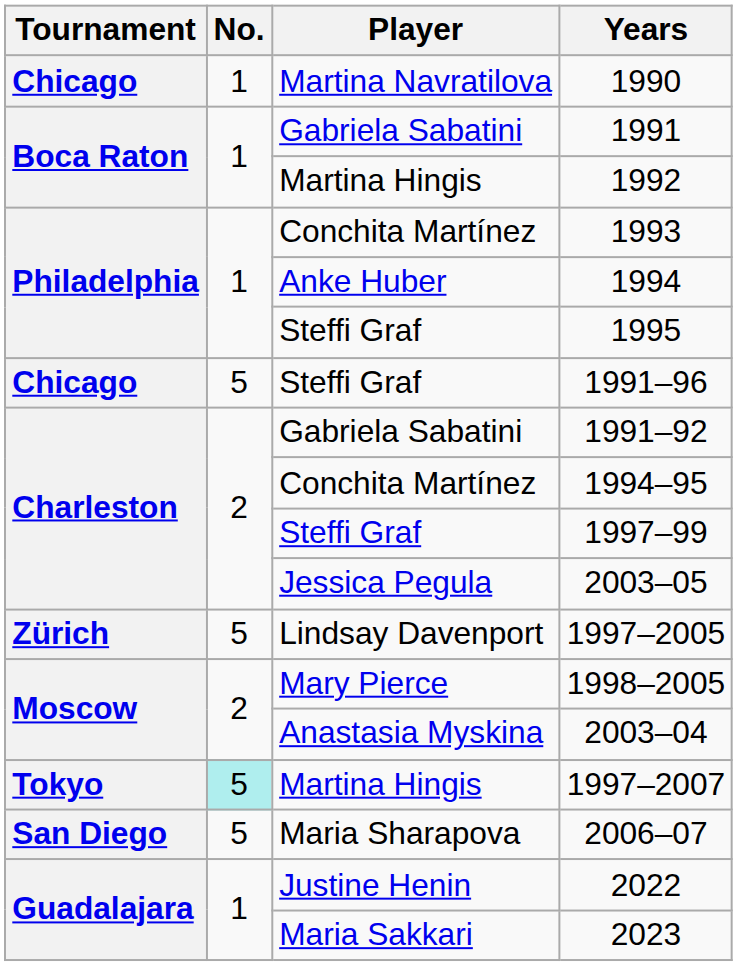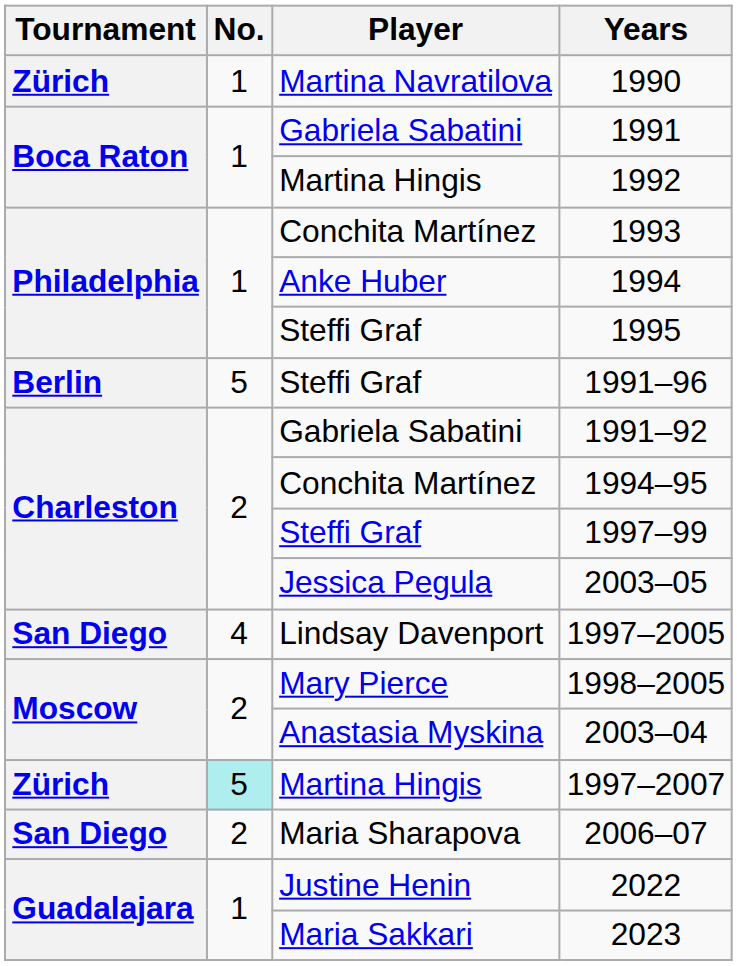1990 | Tournament: Chicago -> Zürich
1991–96 | Tournament: Chicago -> Berlin
1997–2005 | Tournament: Zürich -> San Diego
1997–2005 | No.: 5 -> 4
1997–2007 | Tournament: Tokyo -> Zürich
2006–07 | No.: 5 -> 2
